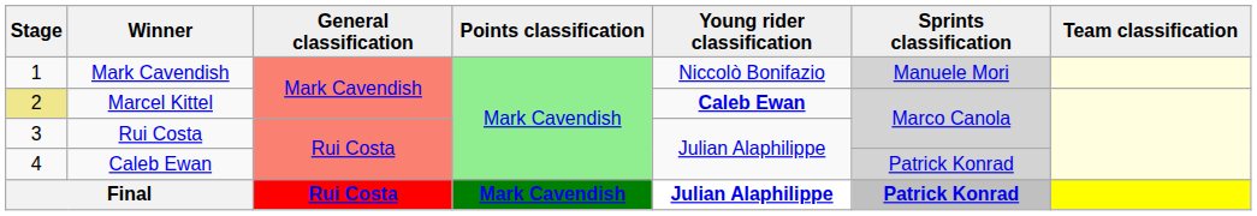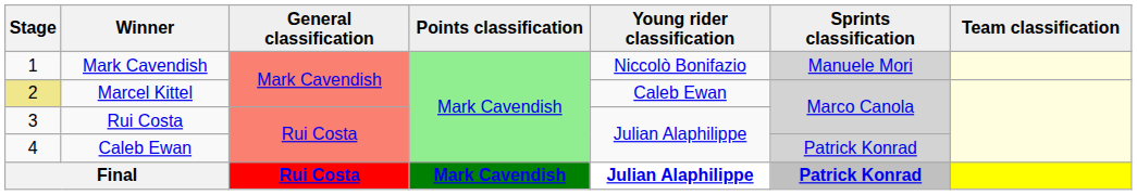Marcel Kittel | Young rider classification: bold -> normal
